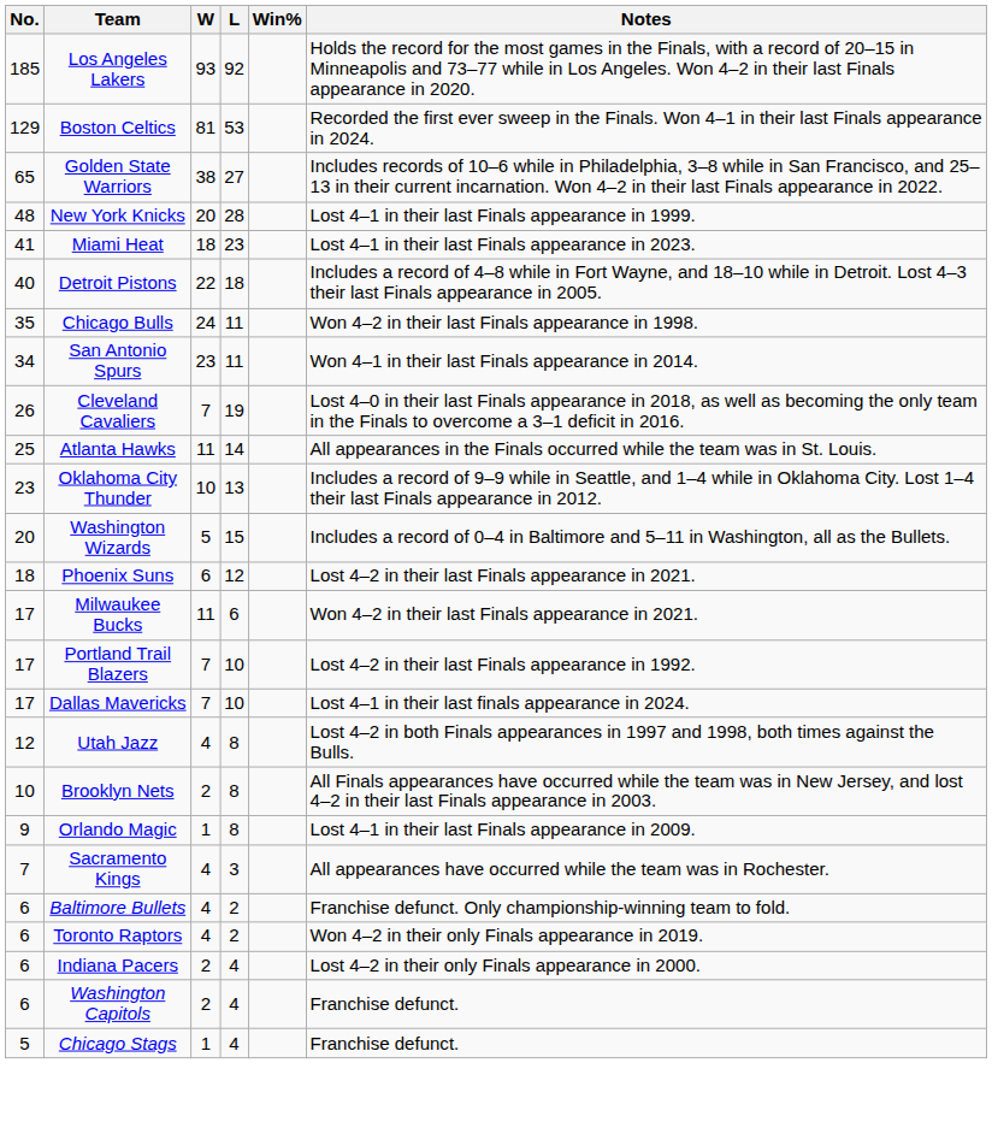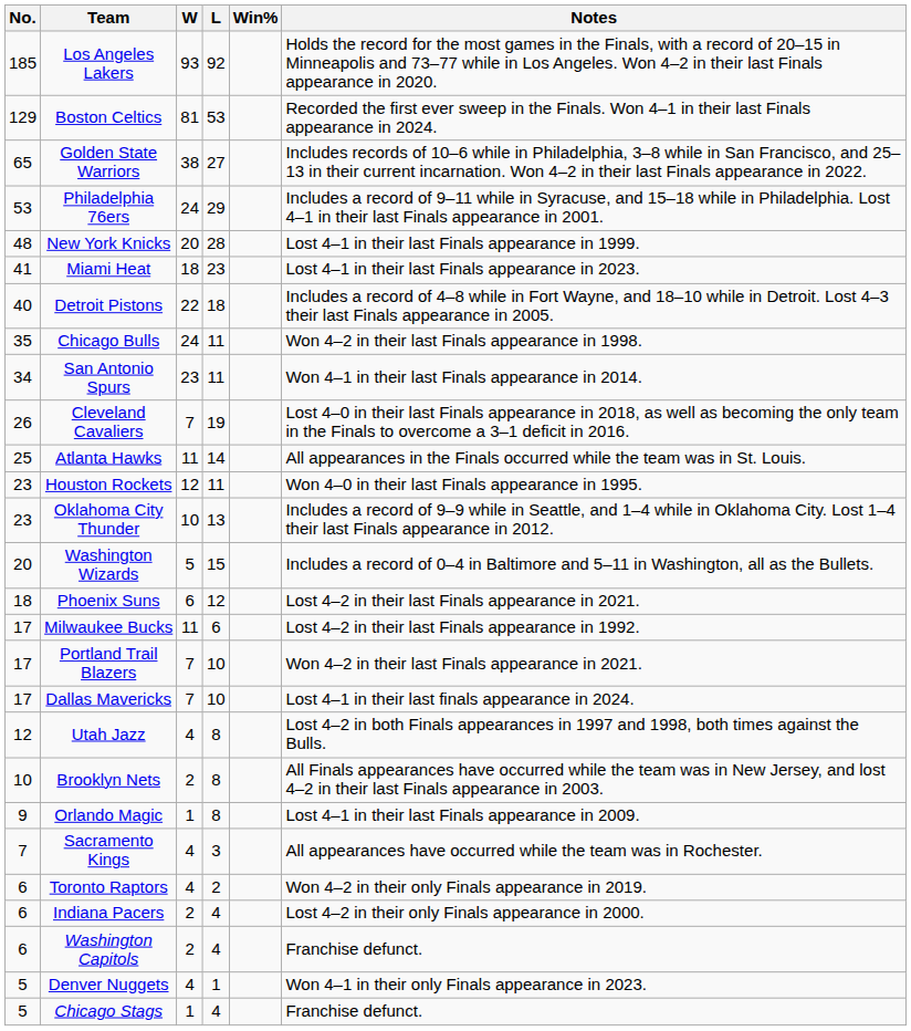+ row: 53 | Philadelphia 76ers | 24 | 29 | Includes a record of 9–11 while in Syracuse, and 15–18 while in Philadelphia. Lost 4–1 in their last Finals appearance in 2001.
+ row: 23 | Houston Rockets | 12 | 11 | Won 4–0 in their last Finals appearance in 1995.
Milwaukee Bucks | Notes: Won 4–2 in their last Finals appearance in 2021. -> Lost 4–2 in their last Finals appearance in 1992.
Portland Trail Blazers | Notes: Lost 4–2 in their last Finals appearance in 1992. -> Won 4–2 in their last Finals appearance in 2021.
- row: 6 | Baltimore Bullets | 4 | 2 | Franchise defunct. Only championship-winning team to fold.
+ row: 5 | Denver Nuggets | 4 | 1 | Won 4–1 in their only Finals appearance in 2023.
